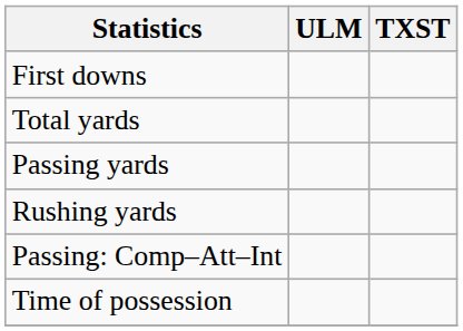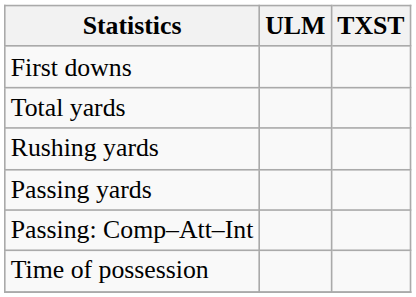rows swapped: Rushing yards <-> Passing yards
